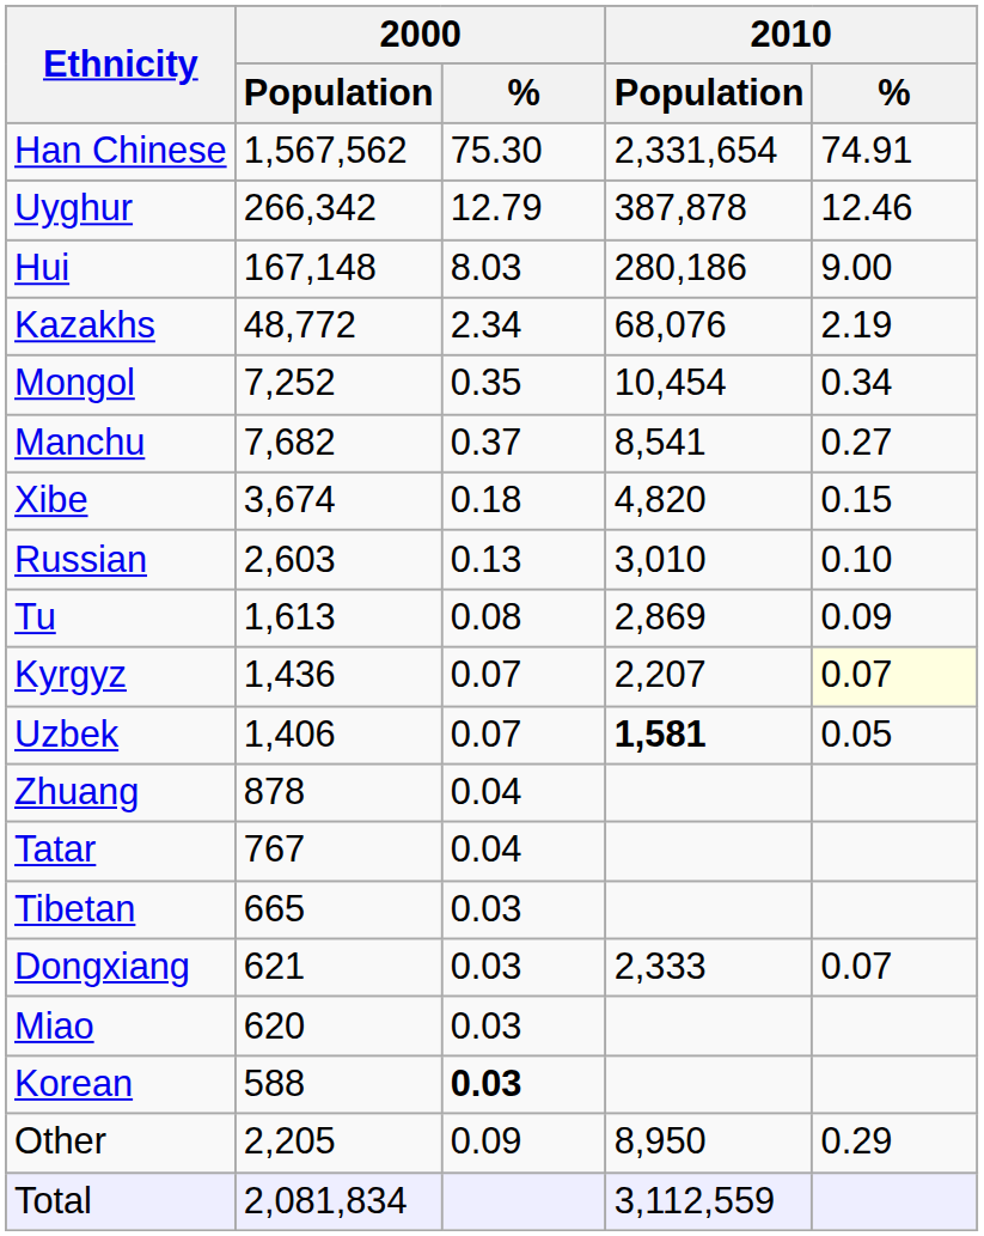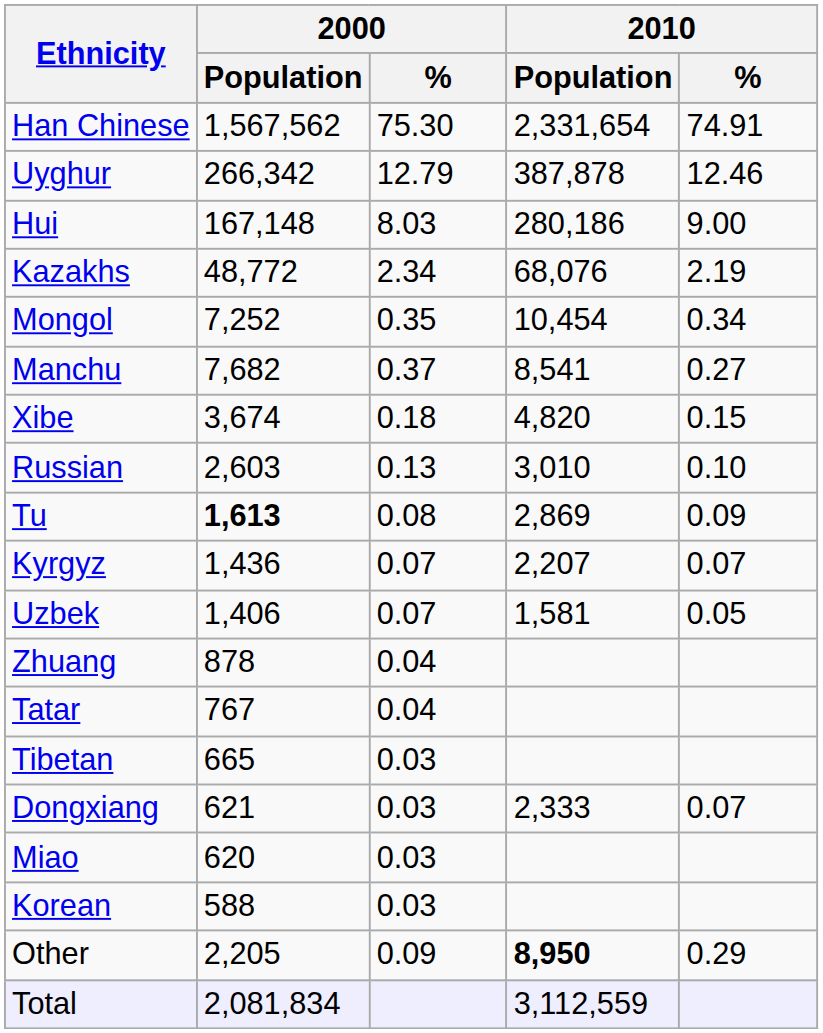Tu | 2000 / Population: normal -> bold
Kyrgyz | 2010 / %: lightyellow background -> no background
Uzbek | 2010 / Population: bold -> normal
Korean | 2000 / %: bold -> normal
Other | 2010 / Population: normal -> bold
